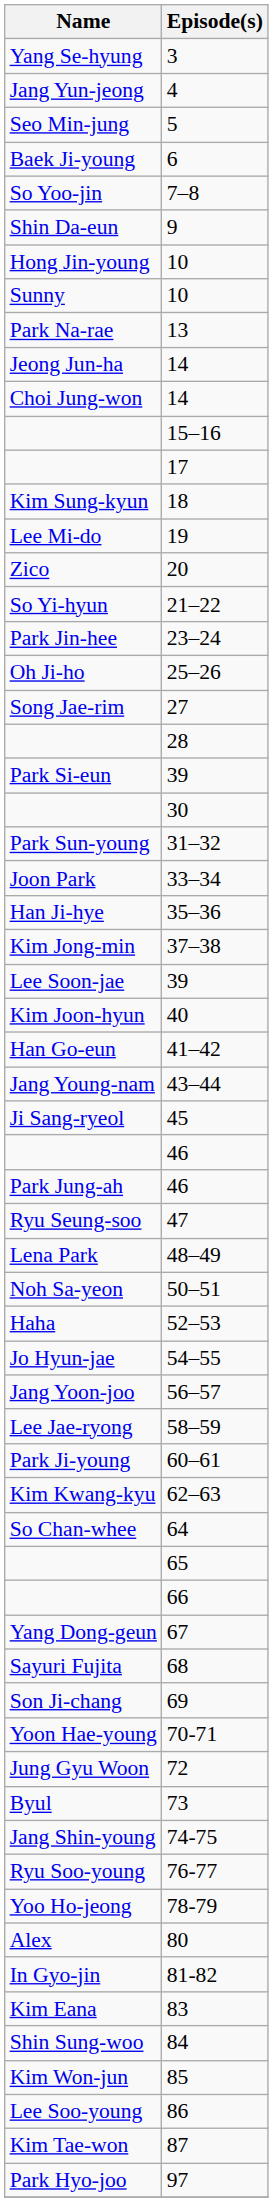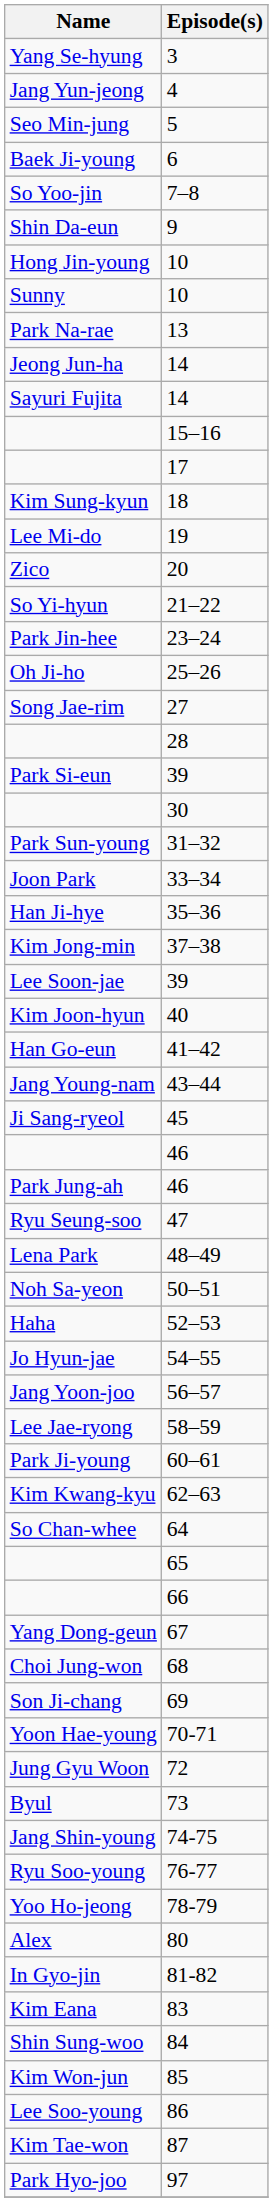row 12 | Name: Choi Jung-won -> Sayuri Fujita
row 49 | Name: Sayuri Fujita -> Choi Jung-won
